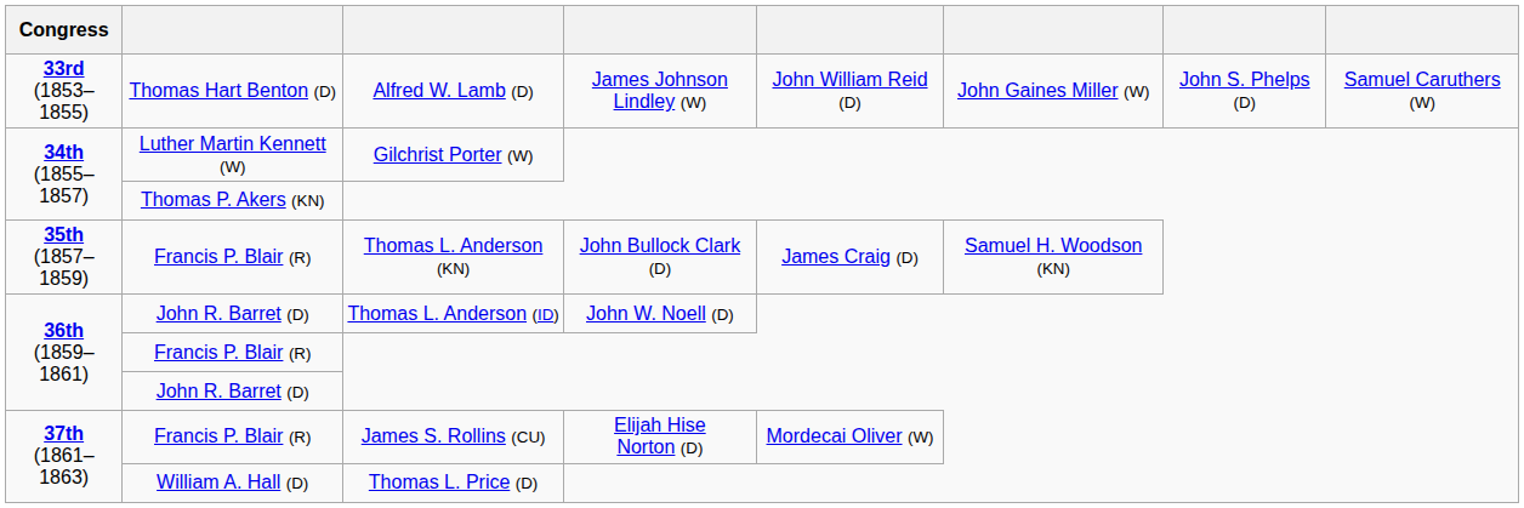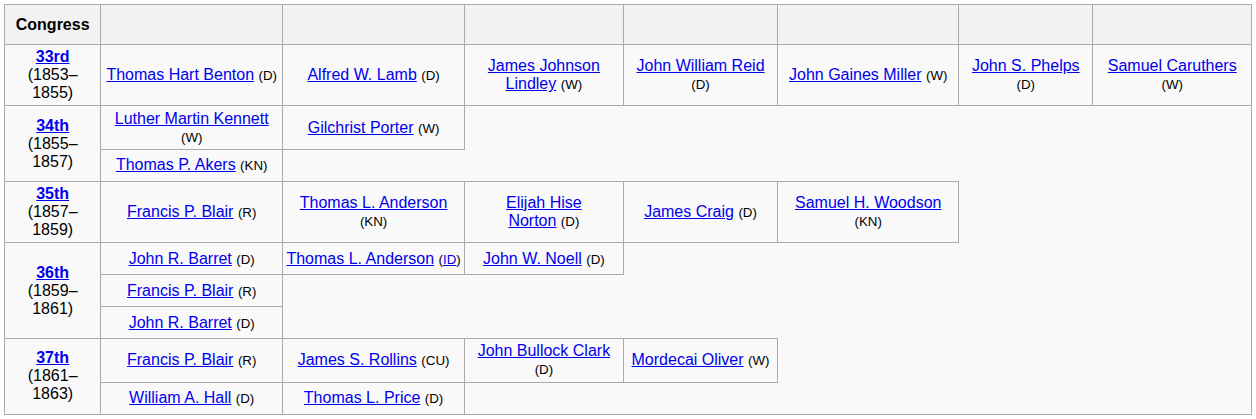Thomas L. Anderson (KN) | column 4: John Bullock Clark (D) -> Elijah Hise Norton (D)
James S. Rollins (CU) | column 4: Elijah Hise Norton (D) -> John Bullock Clark (D)
